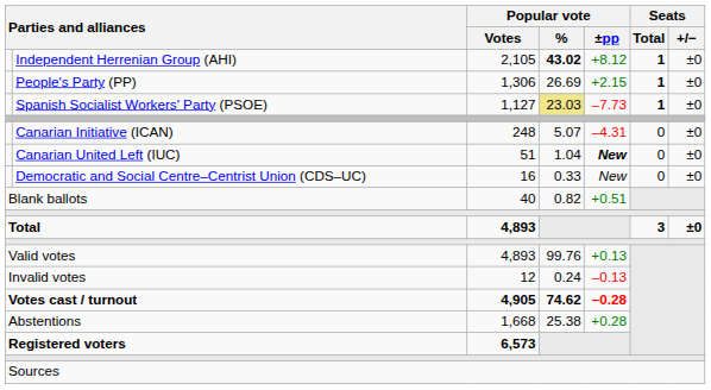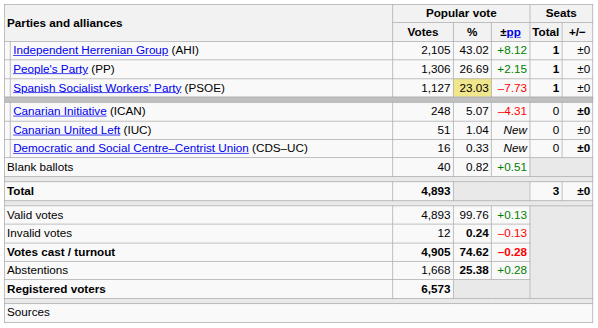Independent Herrenian Group (AHI) | Popular vote / %: bold -> normal
Canarian Initiative (ICAN) | Seats / +/−: normal -> bold
Canarian United Left (IUC) | Popular vote / ±pp: bold -> normal
Democratic and Social Centre–Centrist Union (CDS–UC) | Seats / +/−: normal -> bold
Invalid votes | Popular vote / %: normal -> bold
Abstentions | Popular vote / %: normal -> bold
